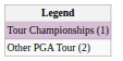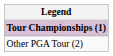row 2 | column 1: normal -> bold
